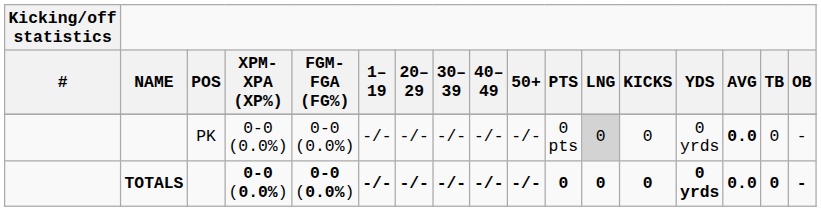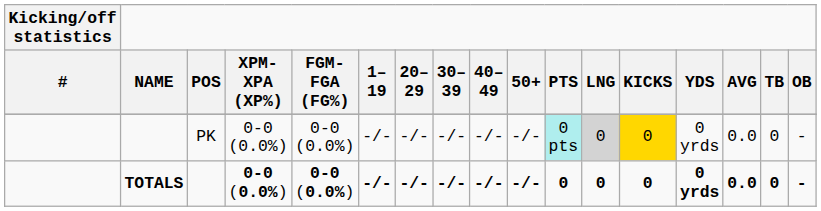row 3 | PTS: no background -> paleturquoise background
row 3 | KICKS: no background -> gold background
row 3 | AVG: bold -> normal
